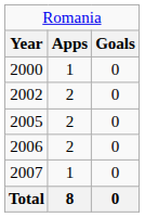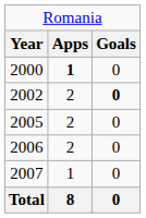2000 | column 2: normal -> bold
2002 | column 3: normal -> bold
